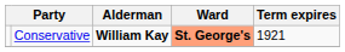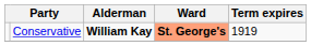Conservative | Term expires: 1921 -> 1919
